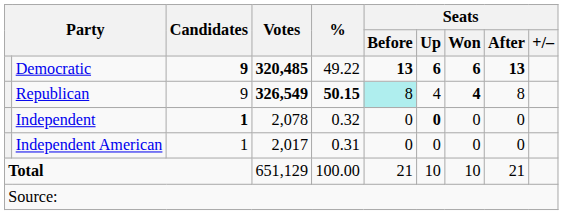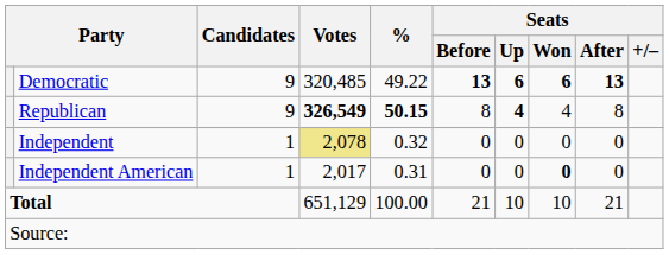Democratic | Candidates: bold -> normal
Democratic | Votes: bold -> normal
Republican | Seats / Before: paleturquoise background -> no background
Republican | Seats / Up: normal -> bold
Republican | Seats / Won: bold -> normal
Independent | Candidates: bold -> normal
Independent | Votes: no background -> khaki background
Independent | Seats / Up: bold -> normal
Independent American | Seats / Won: normal -> bold
